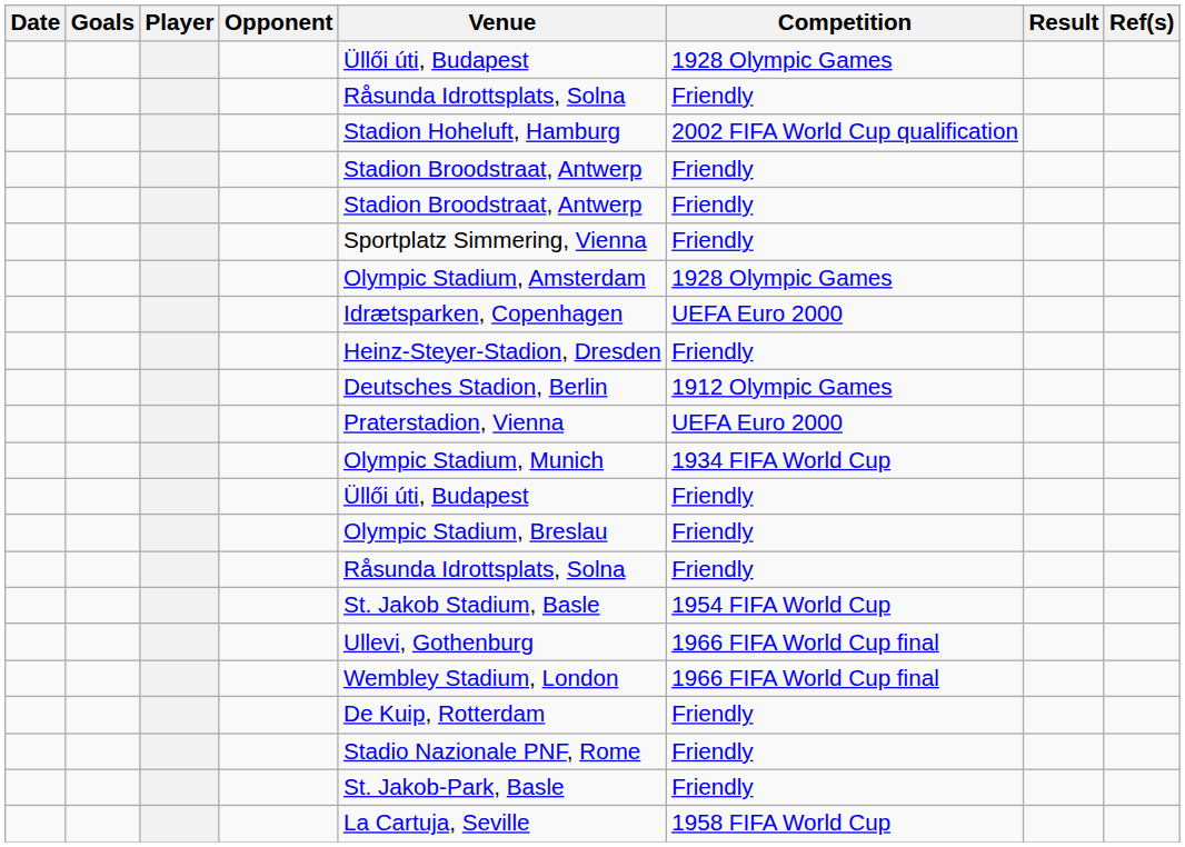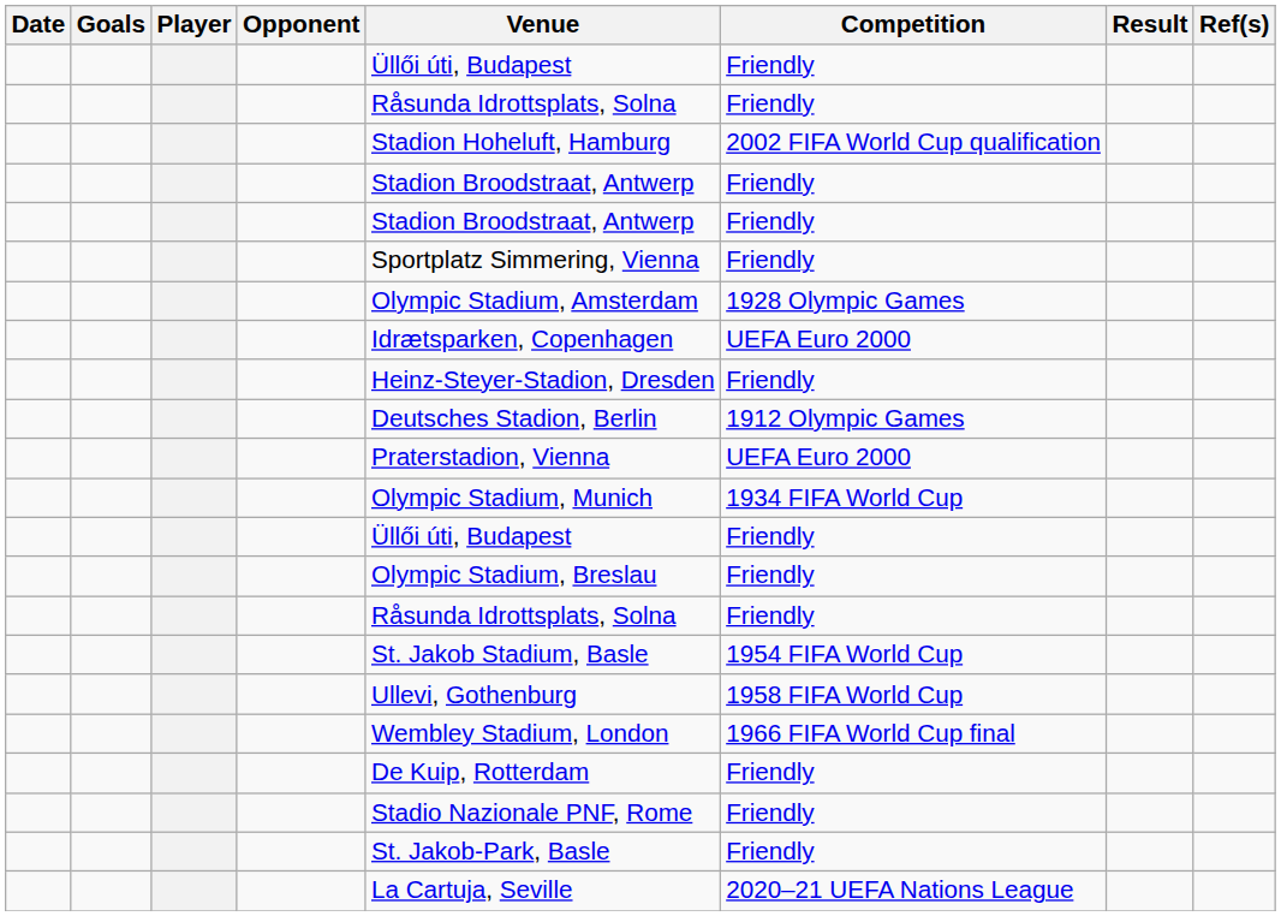row 2 | Competition: 1928 Olympic Games -> Friendly
row 18 | Competition: 1966 FIFA World Cup final -> 1958 FIFA World Cup
row 23 | Competition: 1958 FIFA World Cup -> 2020–21 UEFA Nations League
